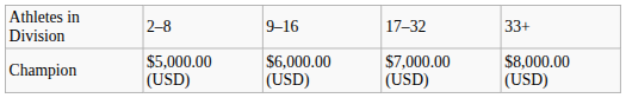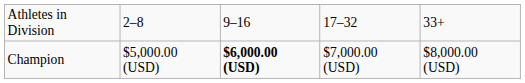Champion | column 3: normal -> bold
